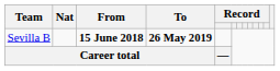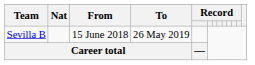Sevilla B | From: bold -> normal
Sevilla B | To: bold -> normal
